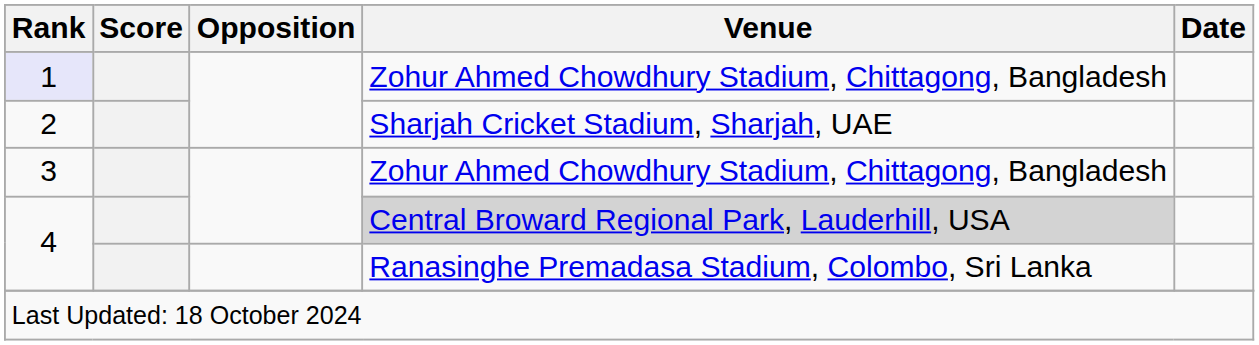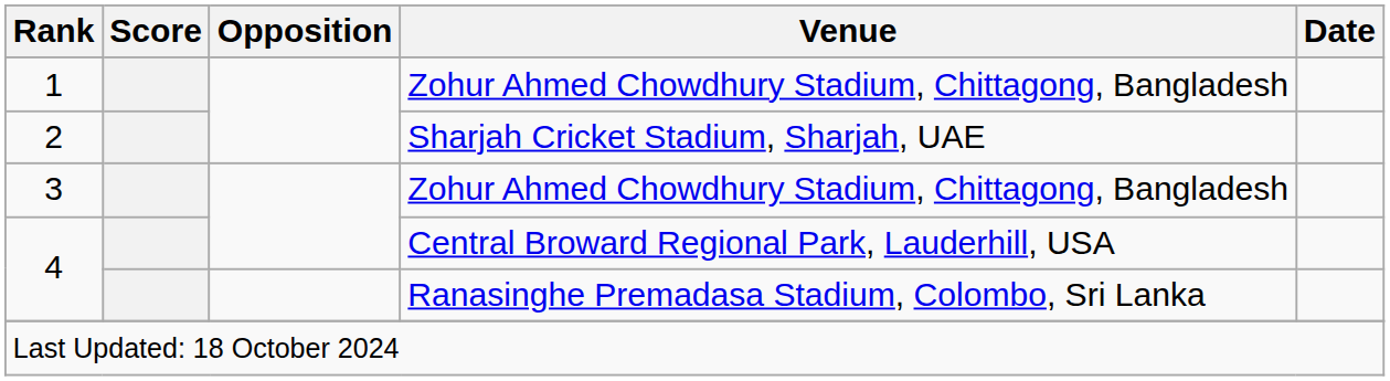1 | Rank: lavender background -> no background
4 / Central Broward Regional Park, Lauderhill, USA | Venue: lightgrey background -> no background
